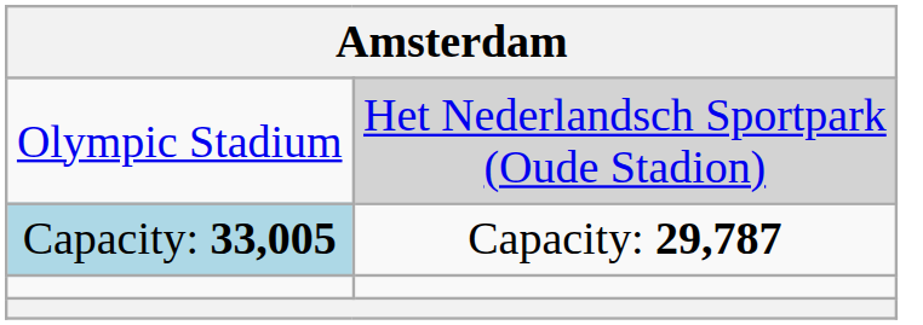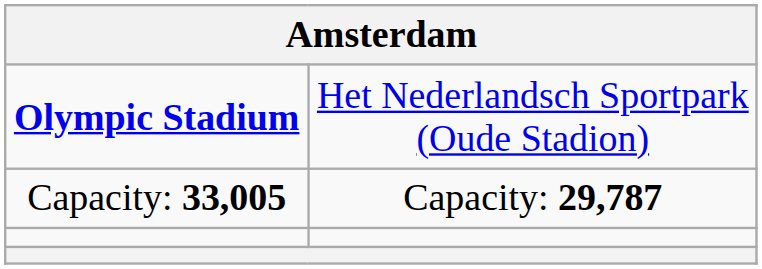Olympic Stadium | column 1: normal -> bold
Olympic Stadium | column 2: lightgrey background -> no background
Capacity: 33,005 | column 1: lightblue background -> no background
